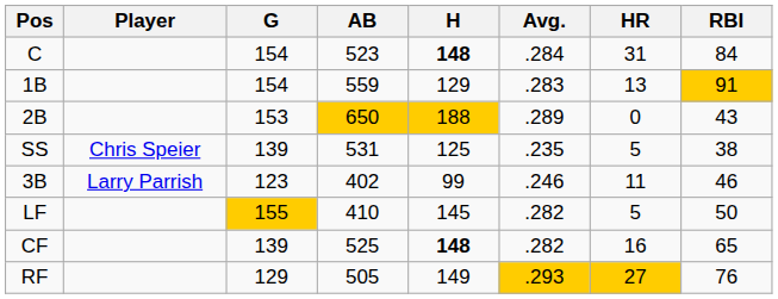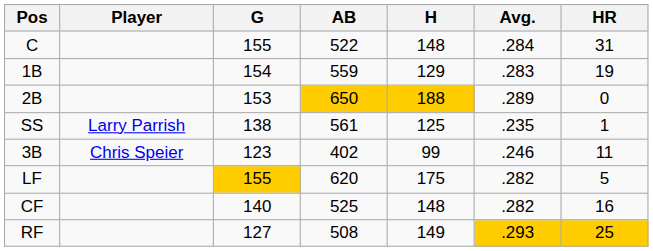- column: RBI | 84 | 91 | 43 | 38 | 46 | 50 | 65 | 76
C | G: 154 -> 155
C | AB: 523 -> 522
C | H: bold -> normal
1B | HR: 13 -> 19
SS | Player: Chris Speier -> Larry Parrish
SS | G: 139 -> 138
SS | AB: 531 -> 561
SS | HR: 5 -> 1
3B | Player: Larry Parrish -> Chris Speier
LF | AB: 410 -> 620
LF | H: 145 -> 175
CF | G: 139 -> 140
CF | H: bold -> normal
RF | G: 129 -> 127
RF | AB: 505 -> 508
RF | HR: 27 -> 25
